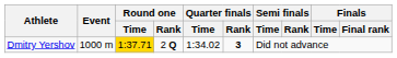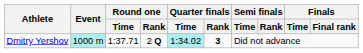Dmitry Yershov | Event: no background -> paleturquoise background
Dmitry Yershov | Round one / Time: gold background -> no background
Dmitry Yershov | Quarter finals / Time: no background -> paleturquoise background
